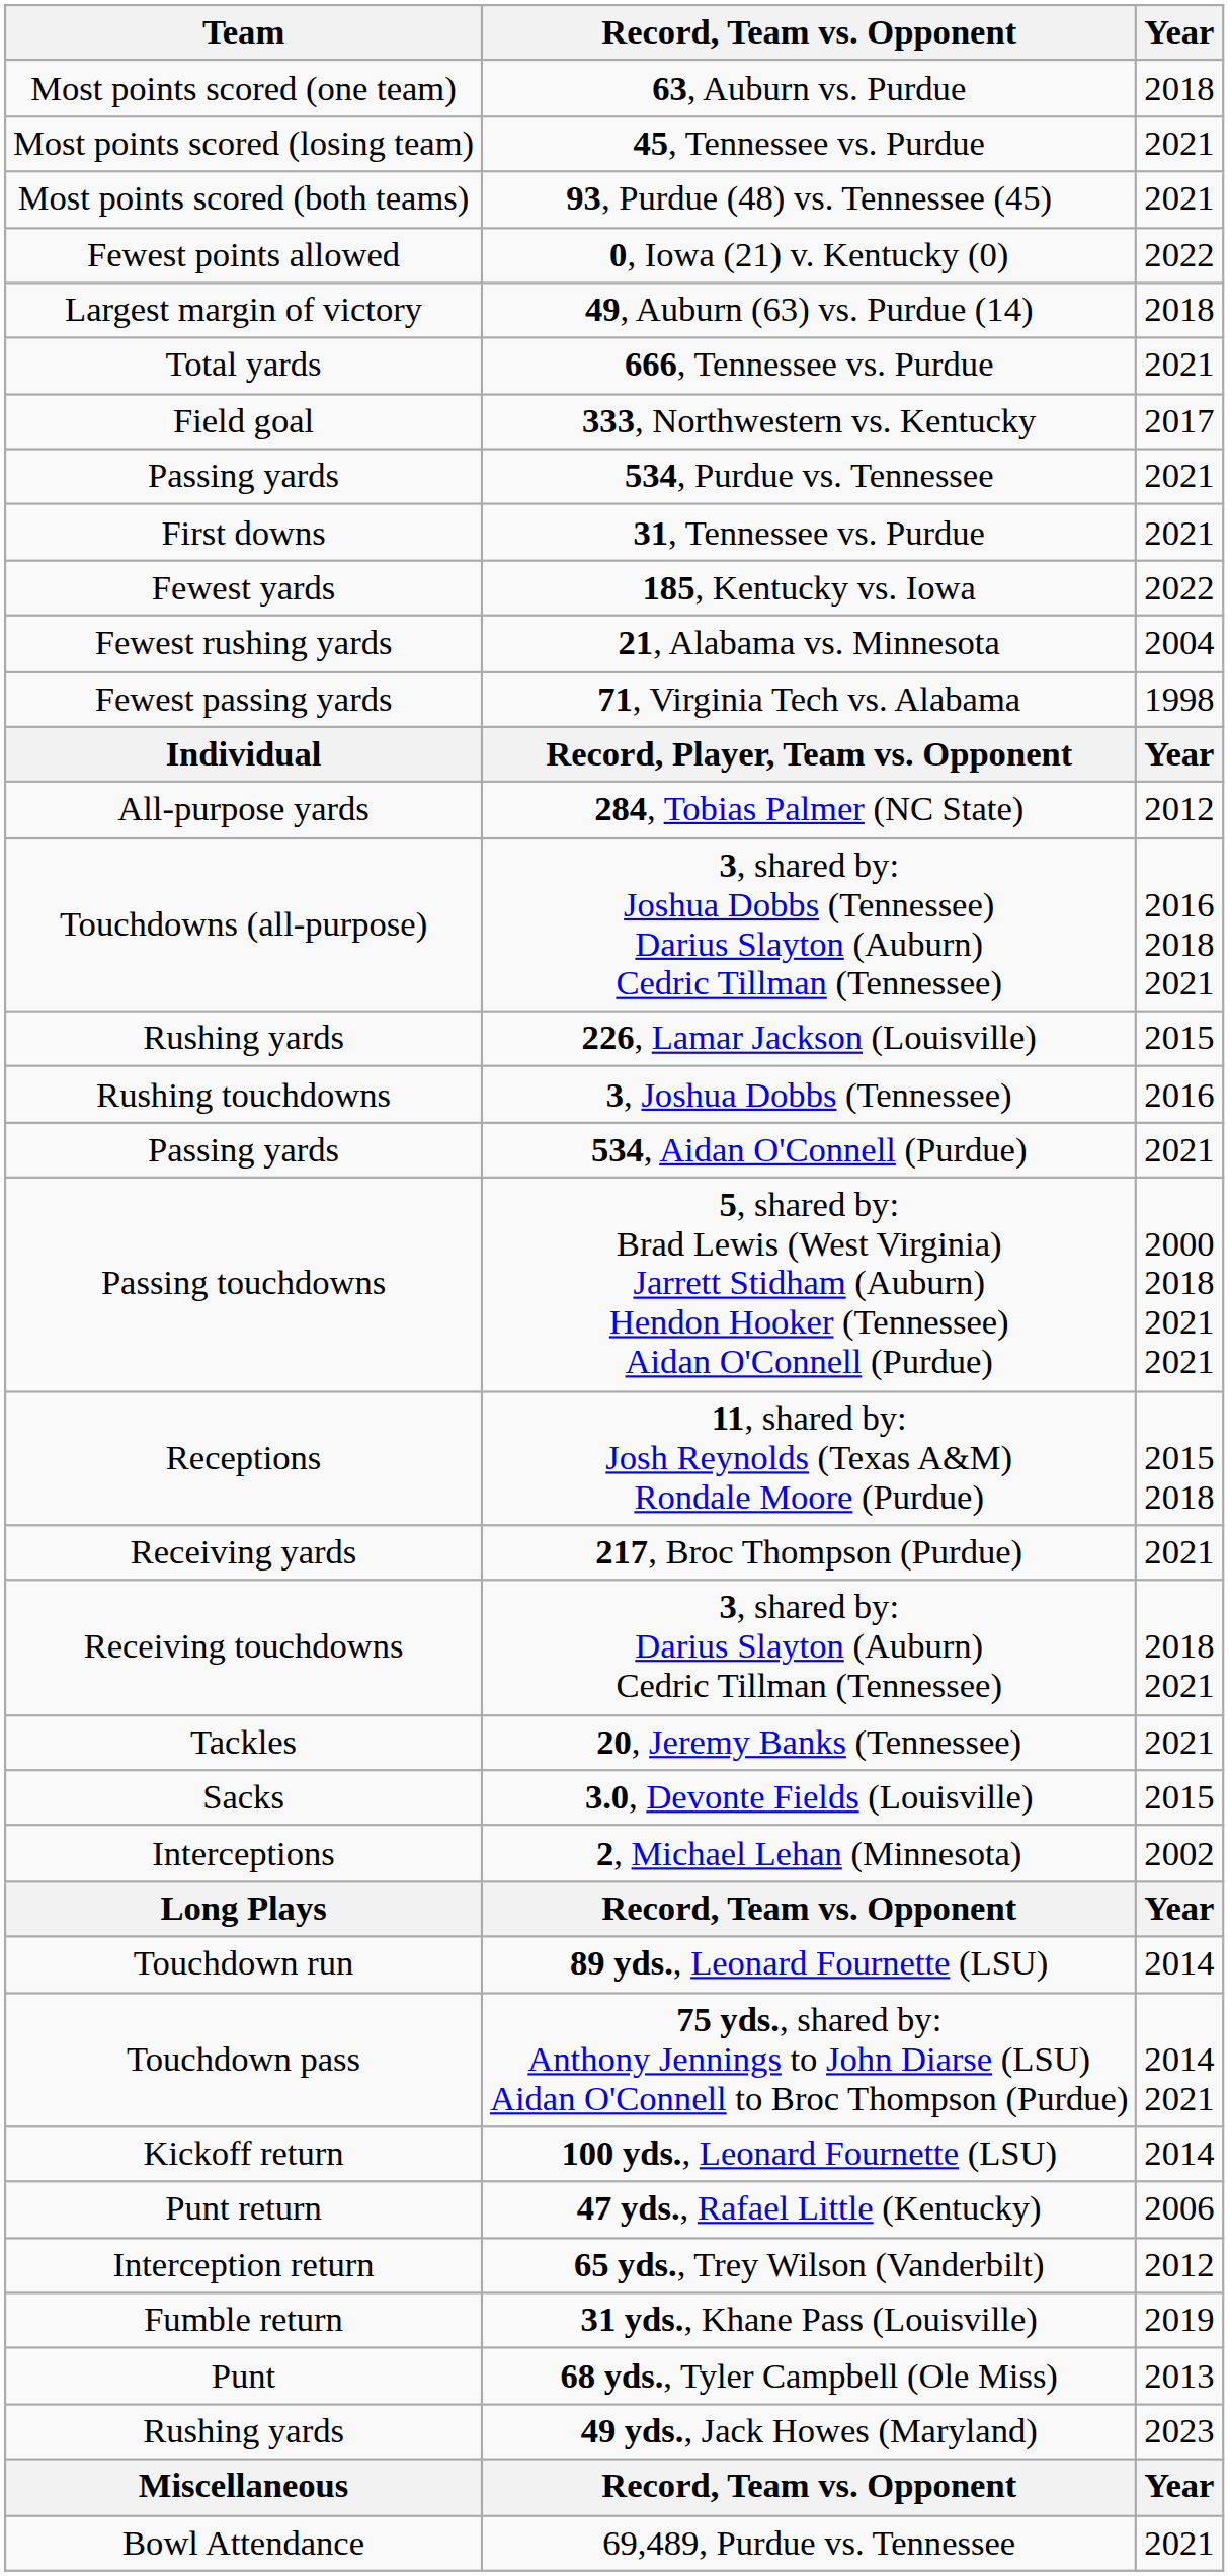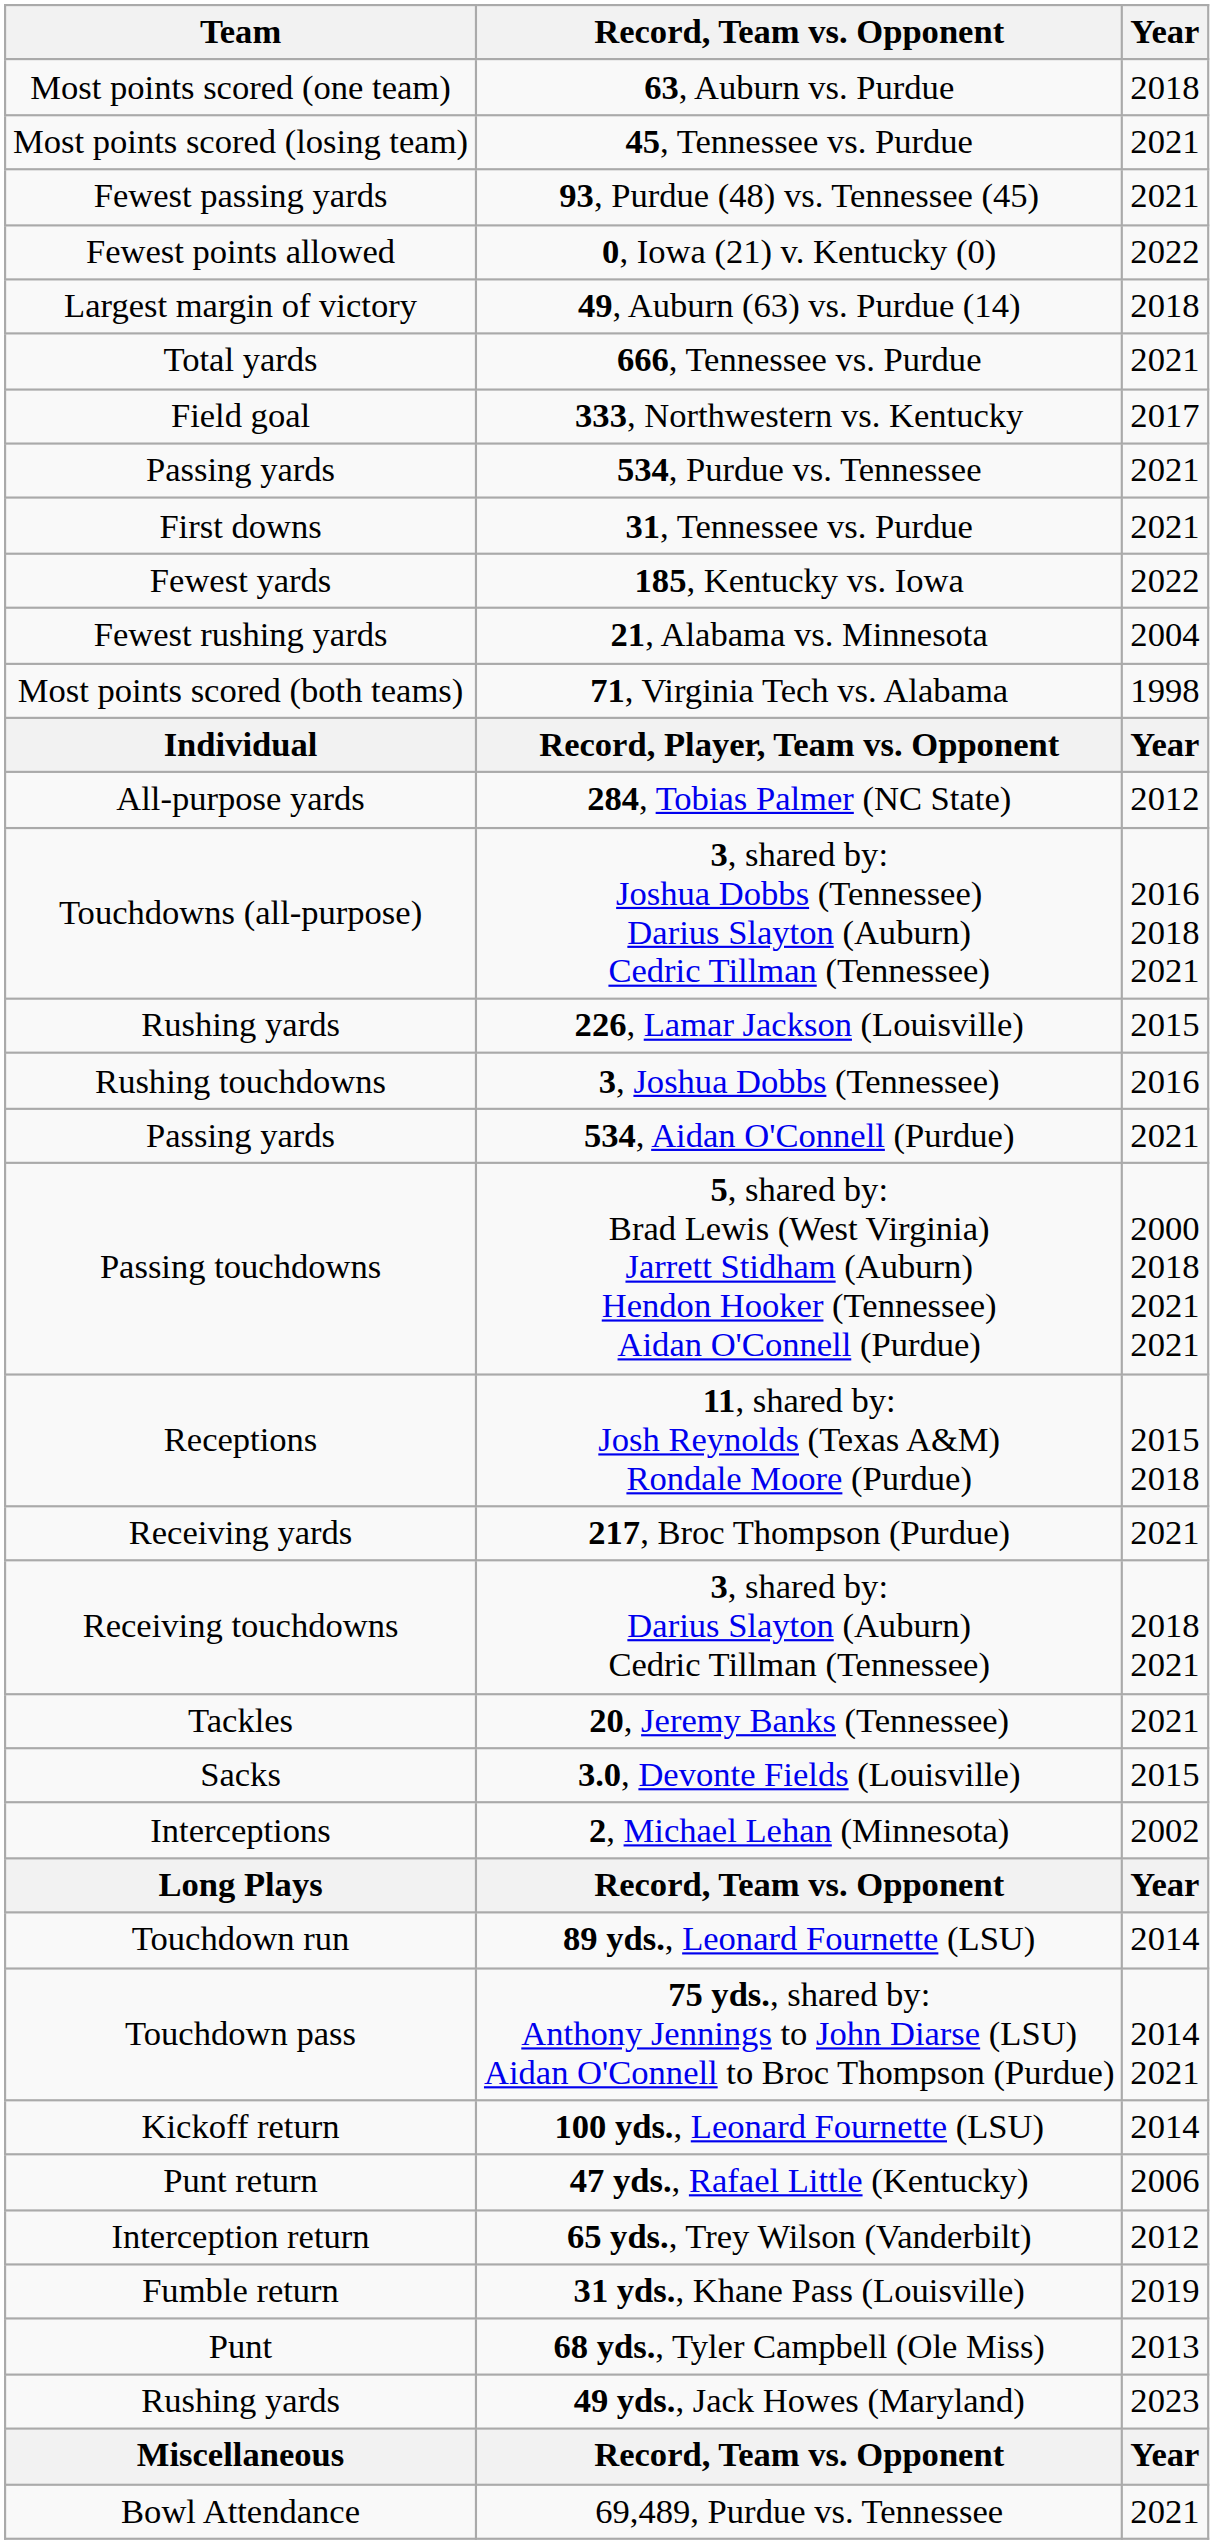93, Purdue (48) vs. Tennessee (45) | Team: Most points scored (both teams) -> Fewest passing yards
71, Virginia Tech vs. Alabama | Team: Fewest passing yards -> Most points scored (both teams)
